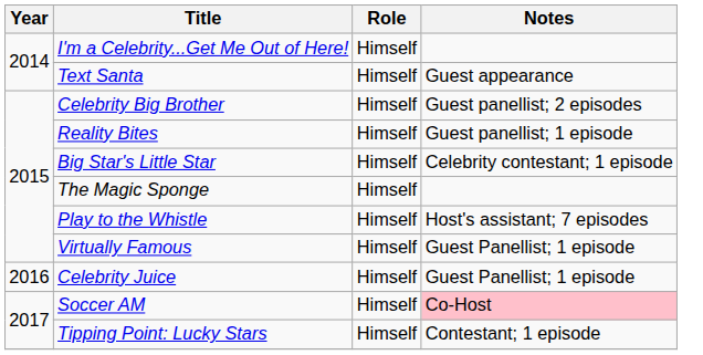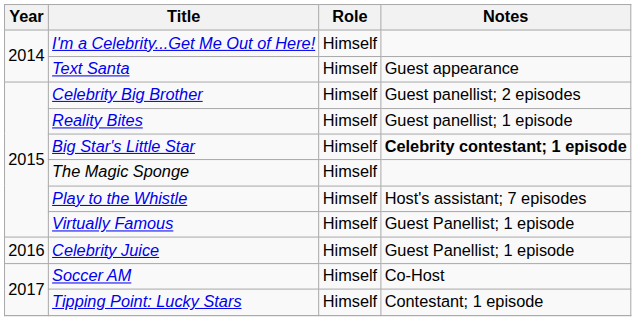Big Star's Little Star | Notes: normal -> bold
Soccer AM | Notes: pink background -> no background
